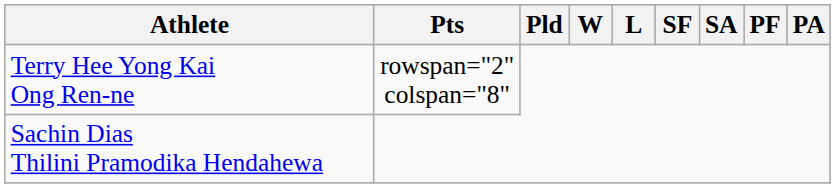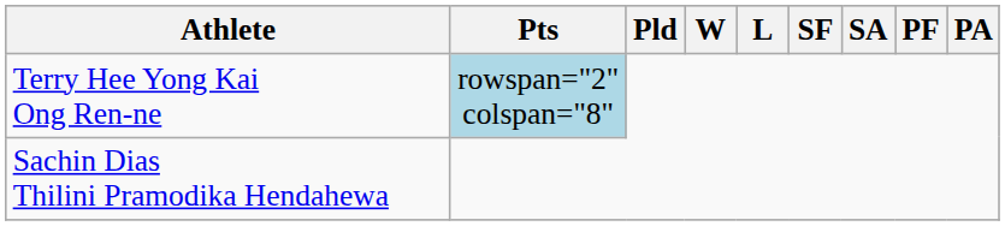Terry Hee Yong Kai Ong Ren-ne | Pts: no background -> lightblue background
